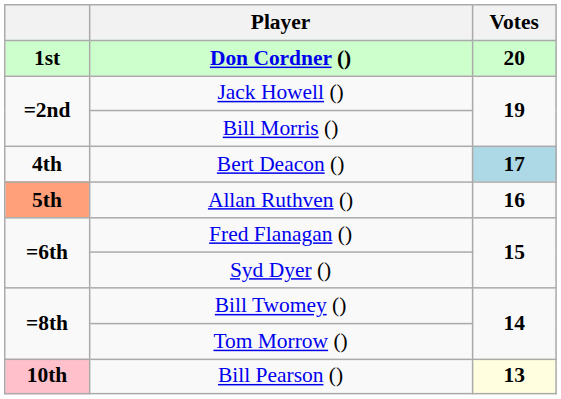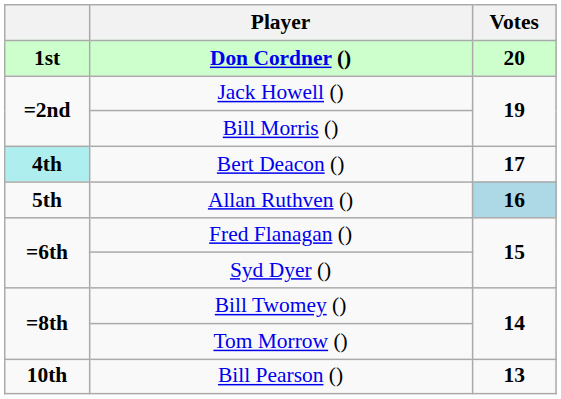Bert Deacon () | column 1: no background -> paleturquoise background
Bert Deacon () | Votes: lightblue background -> no background
Allan Ruthven () | column 1: lightsalmon background -> no background
Allan Ruthven () | Votes: no background -> lightblue background
Bill Pearson () | column 1: pink background -> no background
Bill Pearson () | Votes: lightyellow background -> no background
